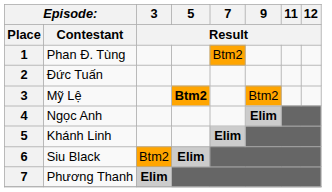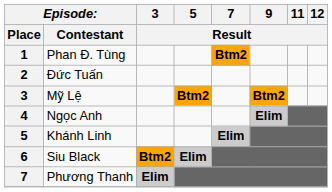Phan Đ. Tùng | 7 / Result: normal -> bold
Mỹ Lệ | 9 / Result: normal -> bold
Siu Black | 3 / Result: normal -> bold
